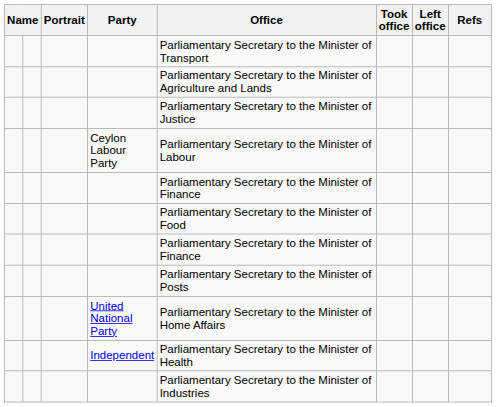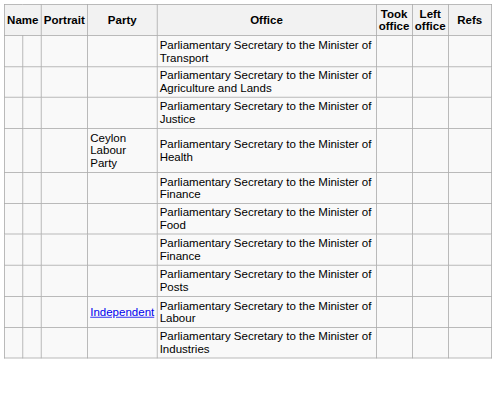Ceylon Labour Party | Office: Parliamentary Secretary to the Minister of Labour -> Parliamentary Secretary to the Minister of Health
- row: United National Party | Parliamentary Secretary to the Minister of Home Affairs
Independent | Office: Parliamentary Secretary to the Minister of Health -> Parliamentary Secretary to the Minister of Labour
